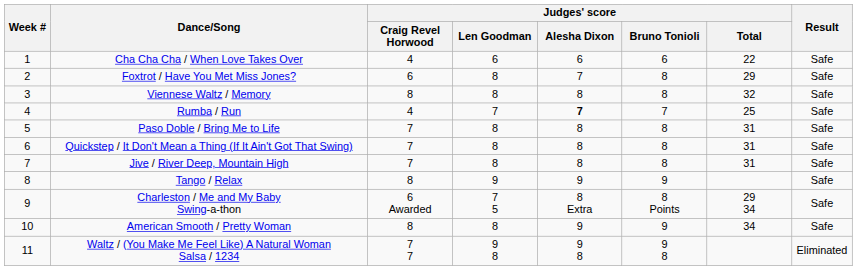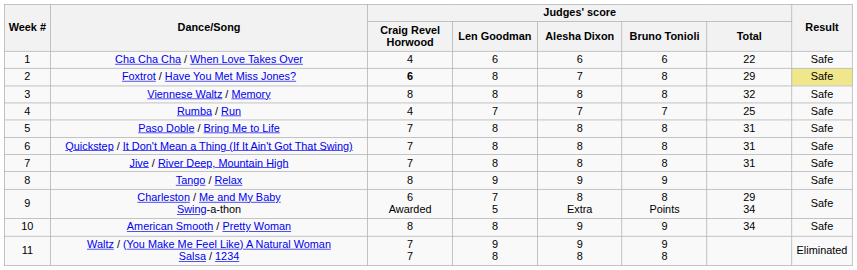Foxtrot / Have You Met Miss Jones? | Judges' score / Craig Revel Horwood: normal -> bold
Foxtrot / Have You Met Miss Jones? | Result: no background -> khaki background
Rumba / Run | Judges' score / Alesha Dixon: bold -> normal
